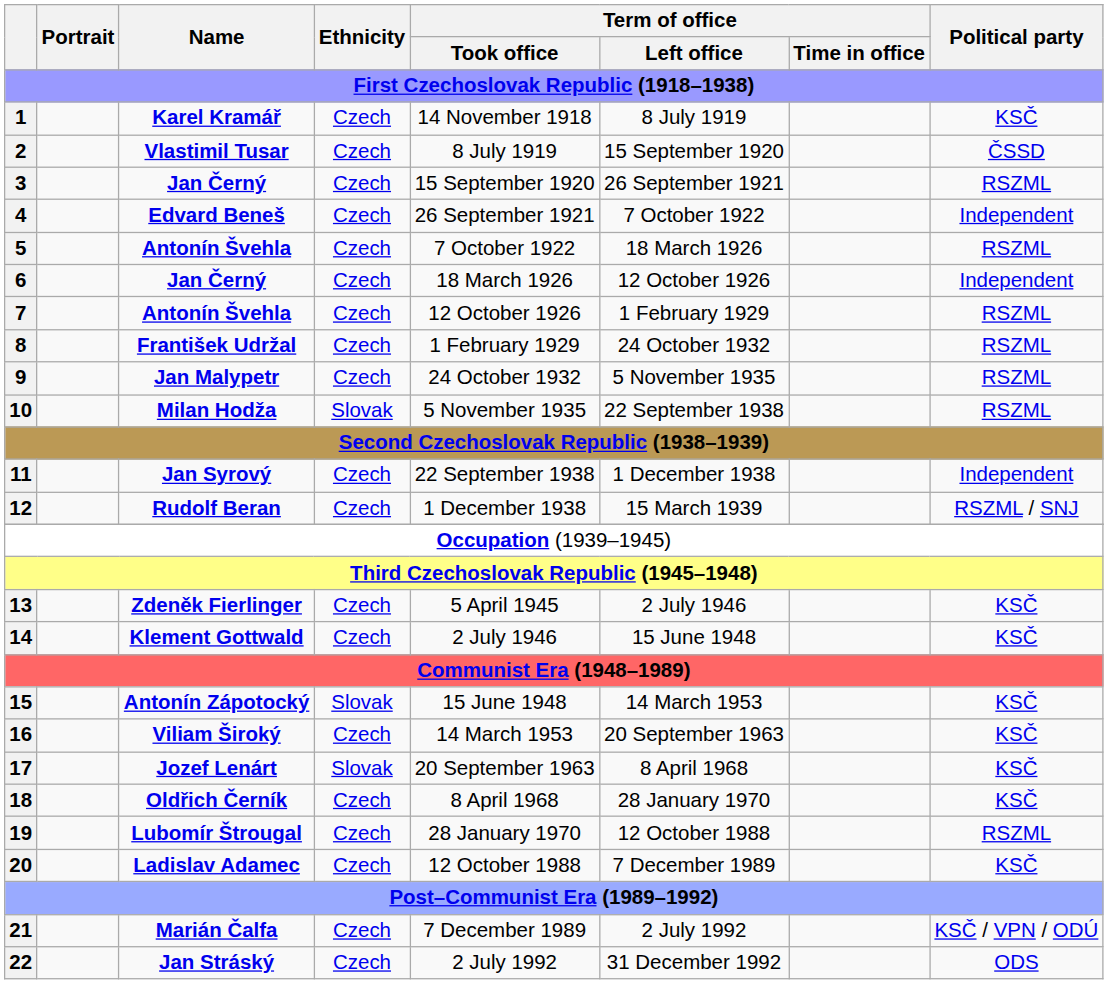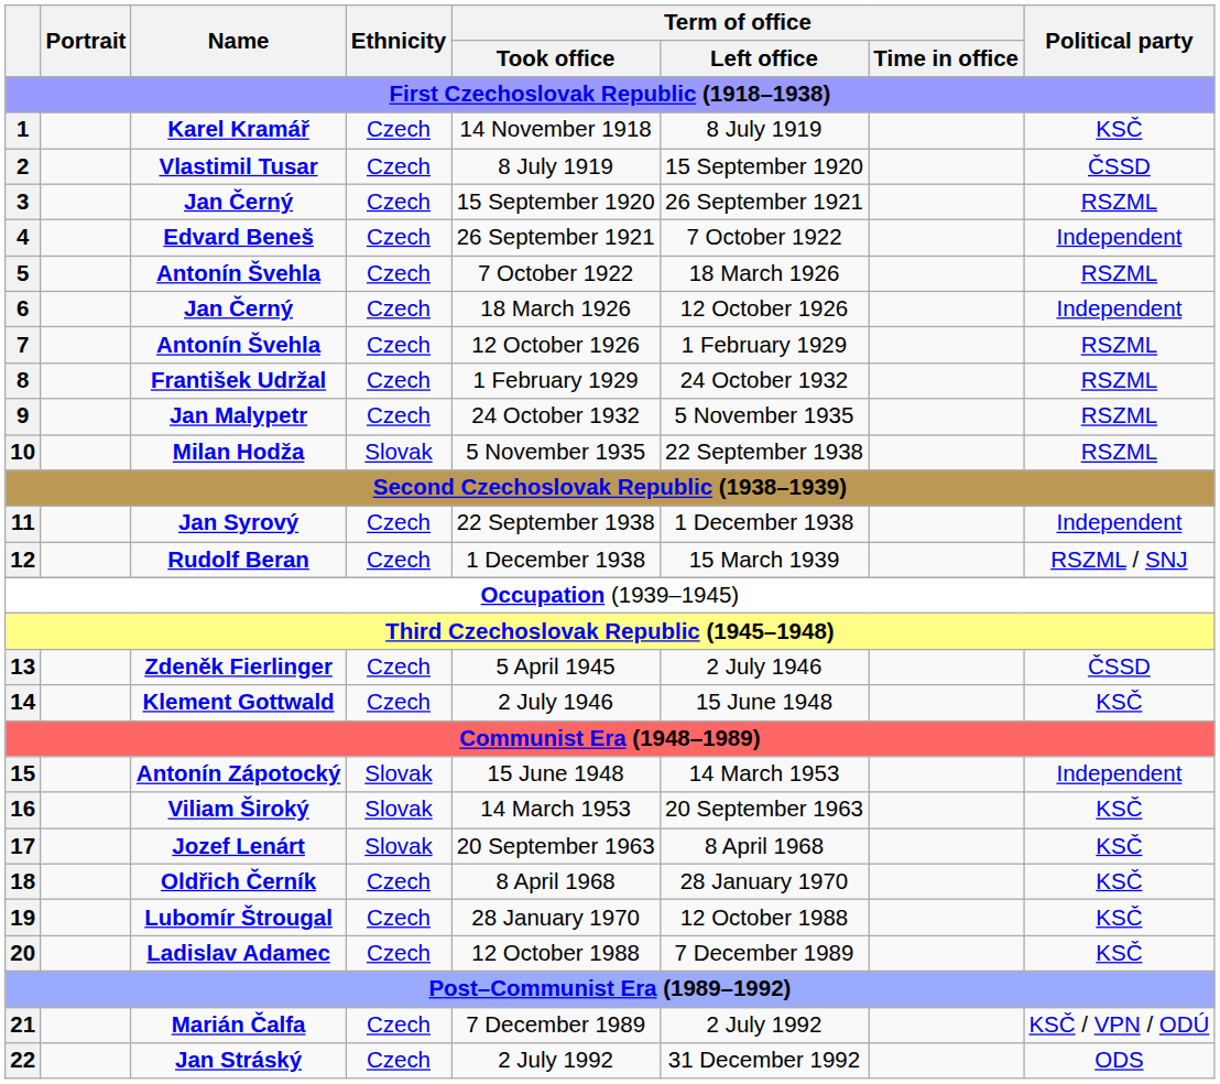Zdeněk Fierlinger | Political party: KSČ -> ČSSD
Antonín Zápotocký | Political party: KSČ -> Independent
Viliam Široký | Ethnicity: Czech -> Slovak
Lubomír Štrougal | Political party: RSZML -> KSČ
